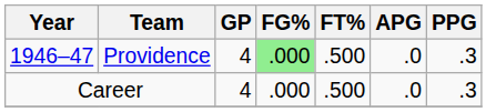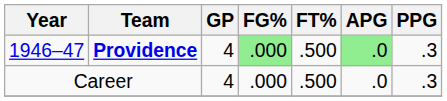1946–47 | Team: normal -> bold
1946–47 | APG: no background -> lightgreen background
